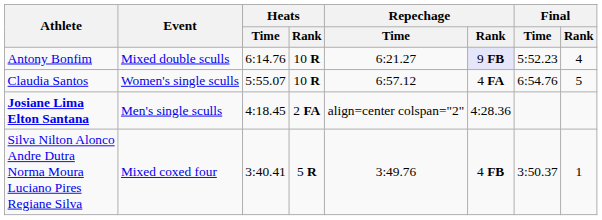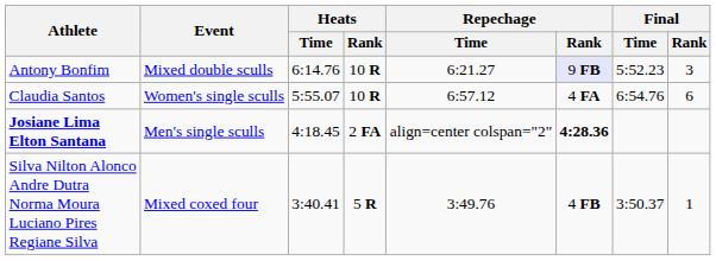Antony Bonfim | Final / Rank: 4 -> 3
Claudia Santos | Final / Rank: 5 -> 6
Josiane Lima Elton Santana | Repechage / Rank: normal -> bold
